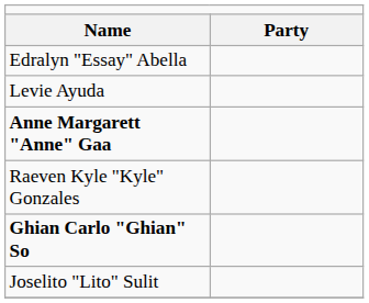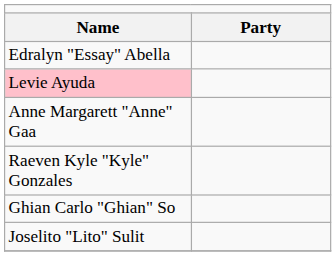Levie Ayuda | column 1: no background -> pink background
Anne Margarett "Anne" Gaa | column 1: bold -> normal
Ghian Carlo "Ghian" So | column 1: bold -> normal
